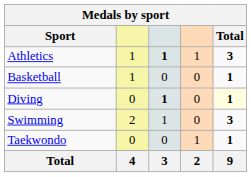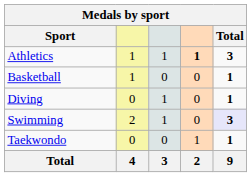Athletics | column 3: bold -> normal
Athletics | column 4: normal -> bold
Diving | column 3: bold -> normal
Diving | Total: lightyellow background -> no background
Swimming | Total: no background -> lavender background
